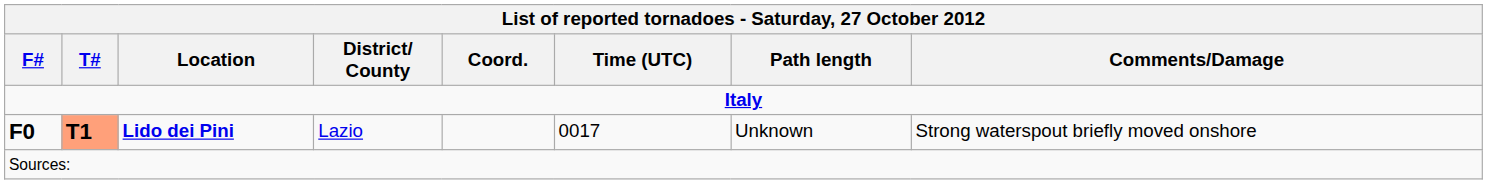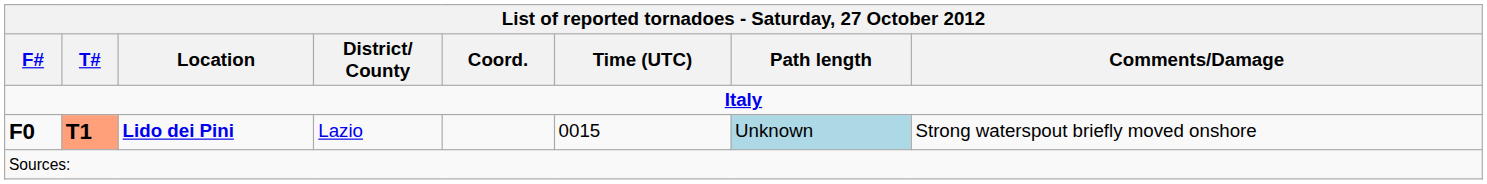F0 | Time (UTC): 0017 -> 0015
F0 | Path length: no background -> lightblue background
